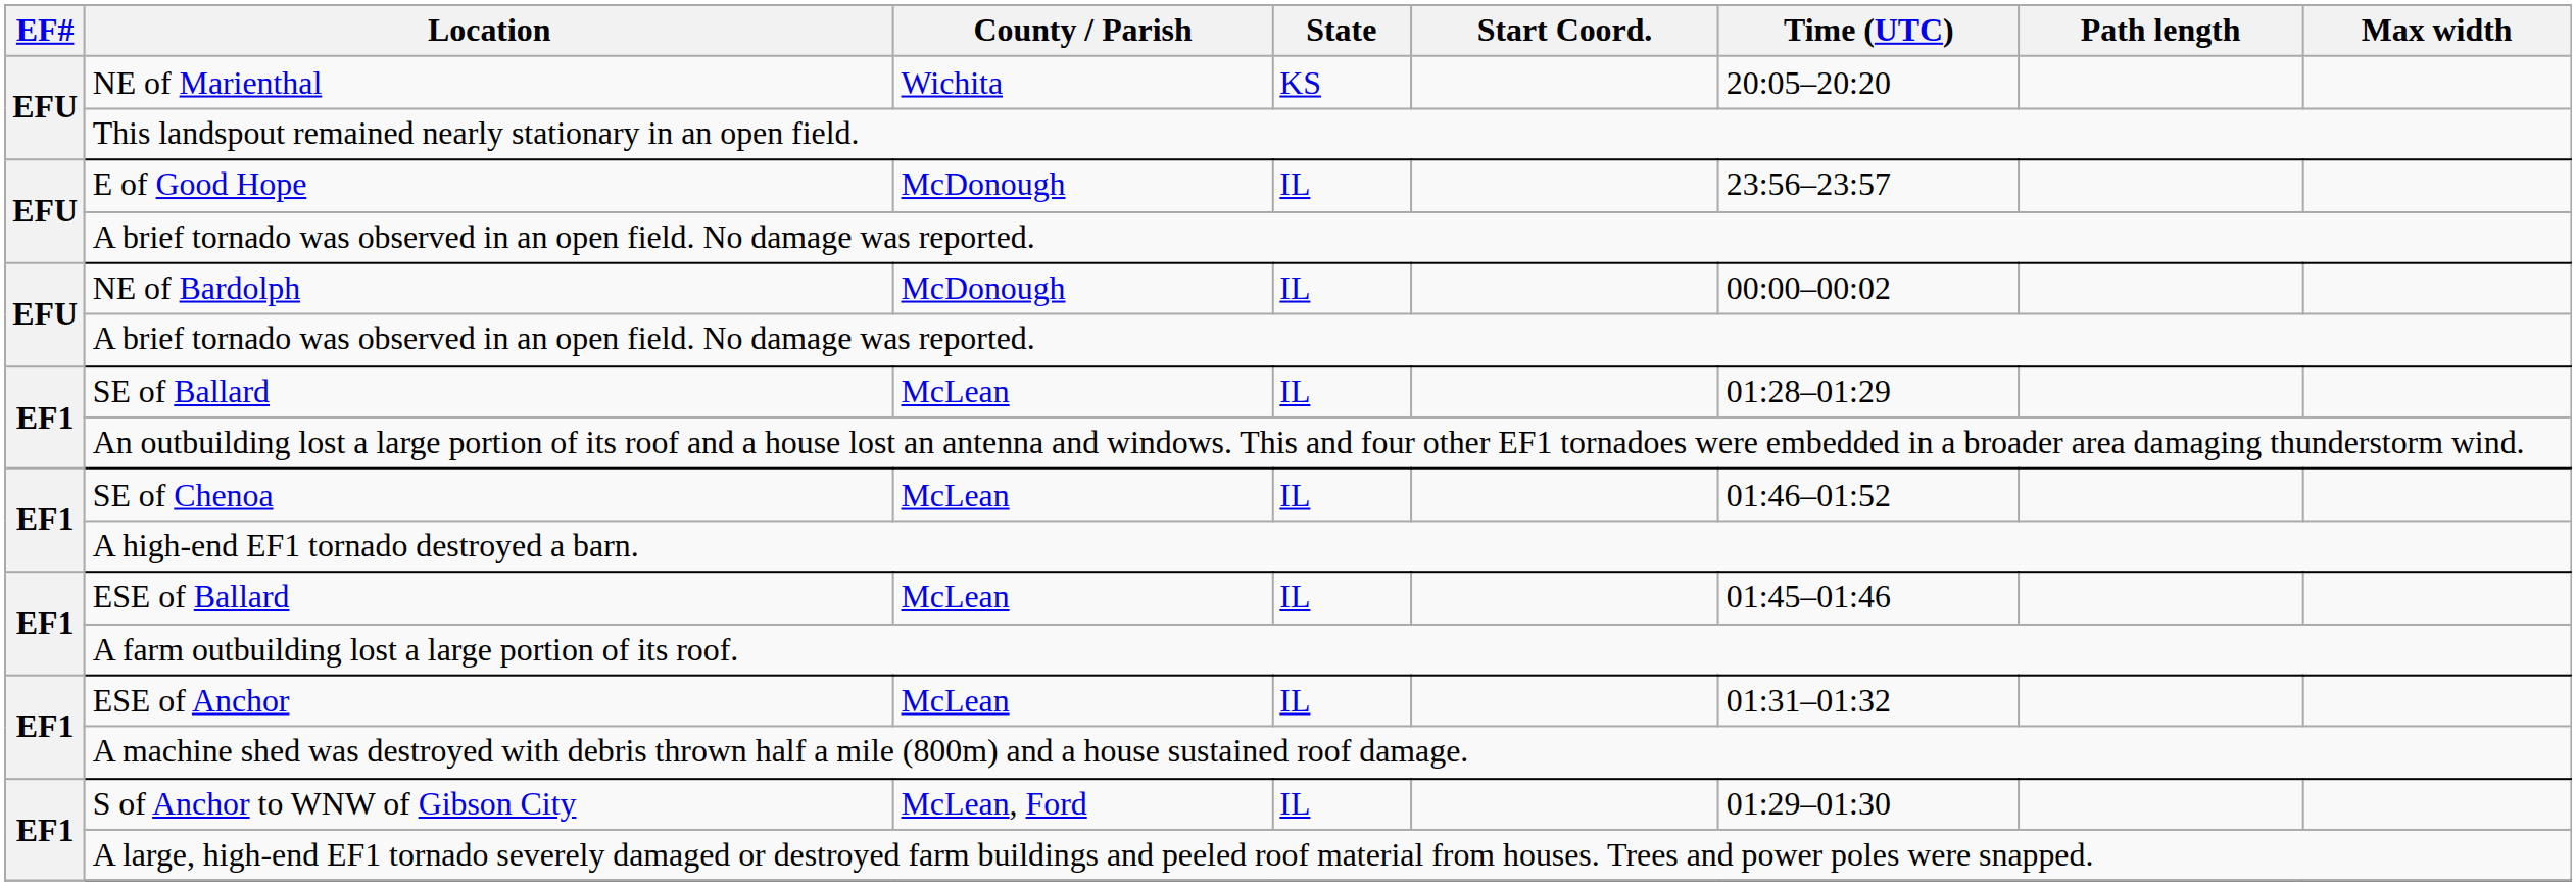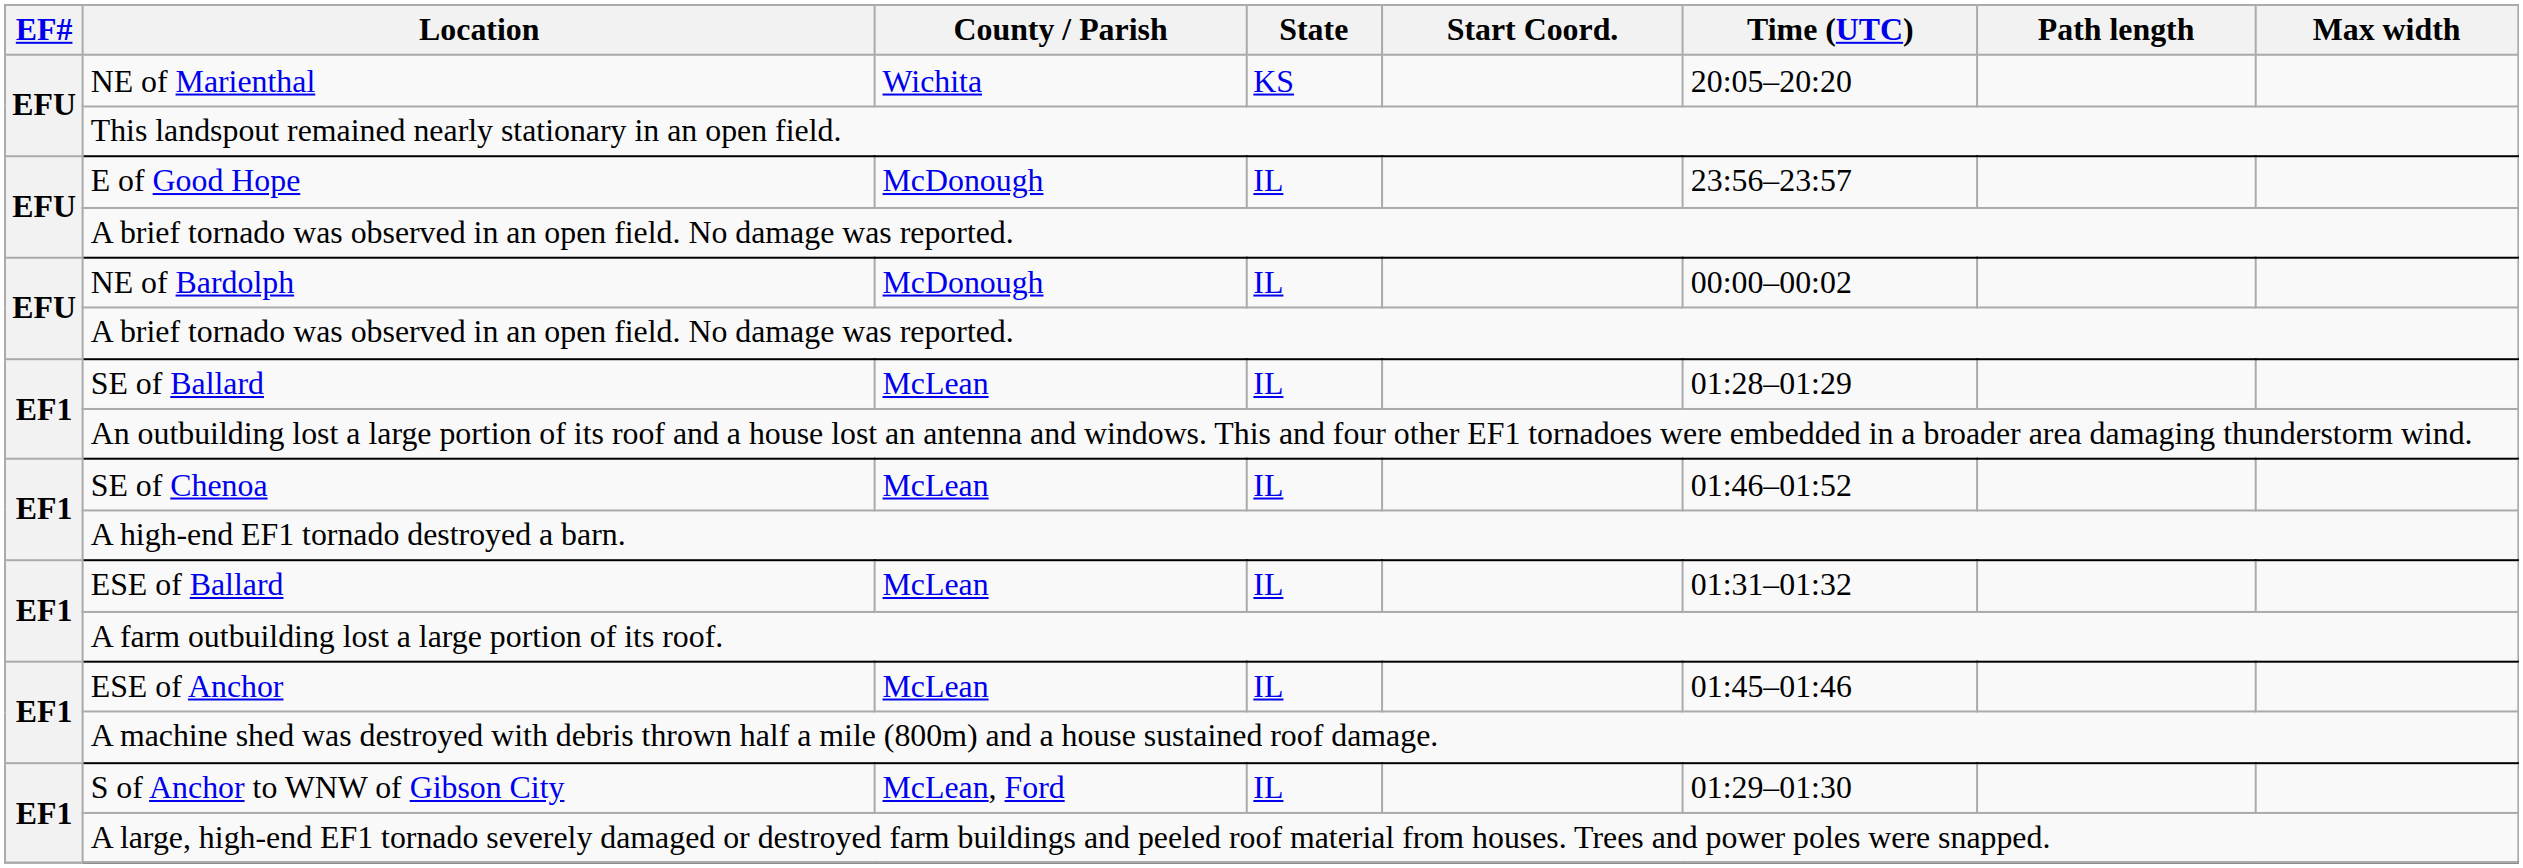ESE of Ballard | Time (UTC): 01:45–01:46 -> 01:31–01:32
ESE of Anchor | Time (UTC): 01:31–01:32 -> 01:45–01:46
